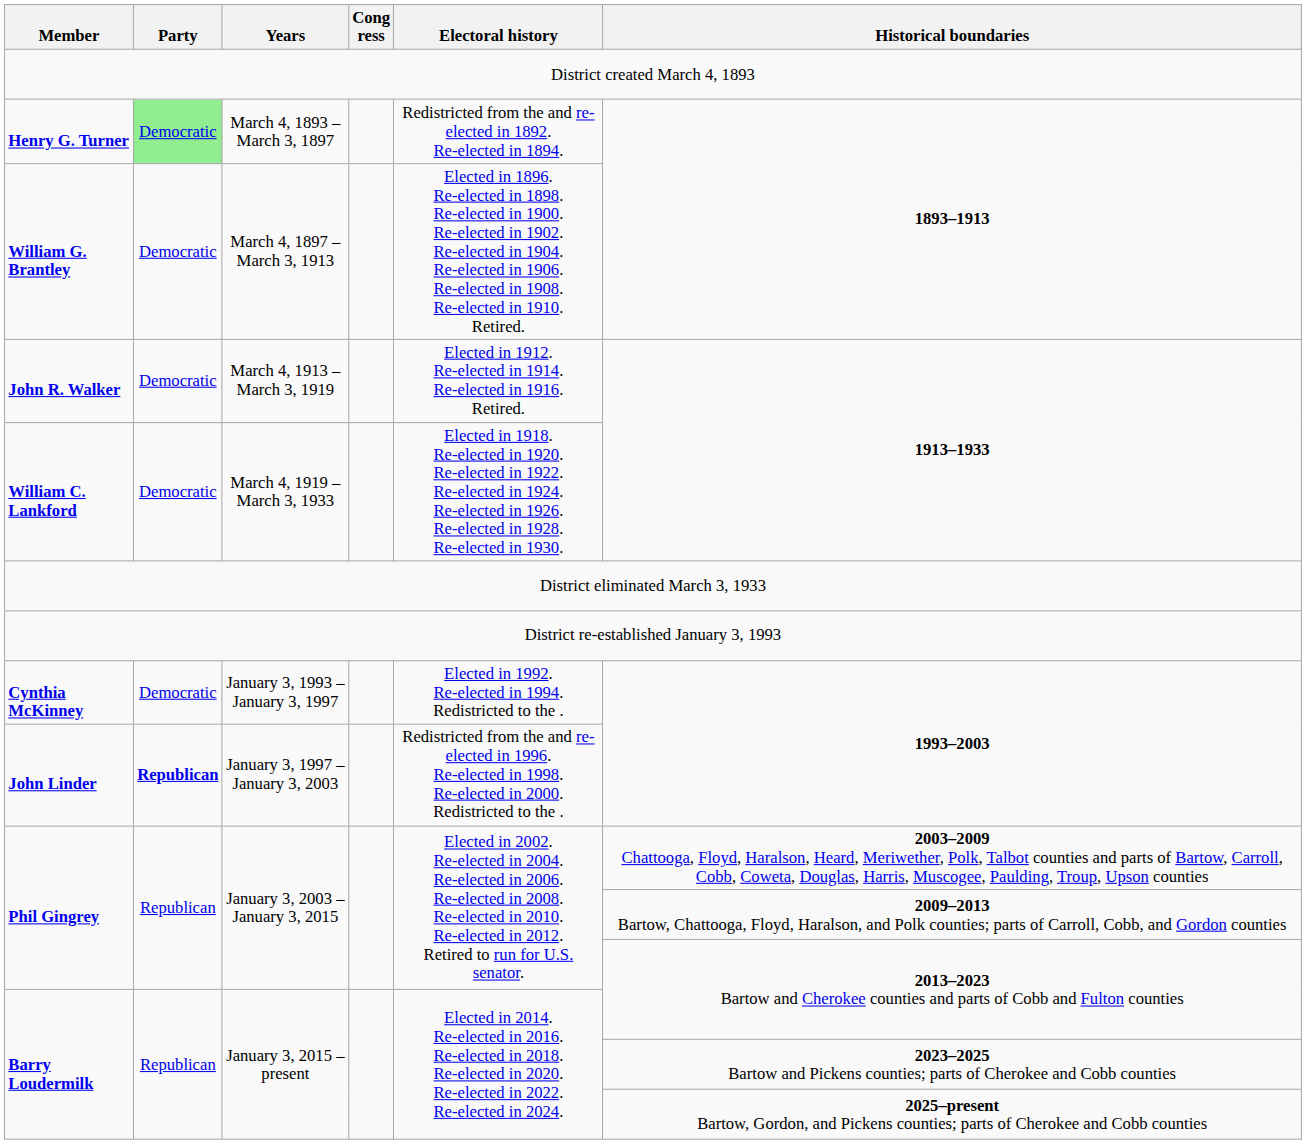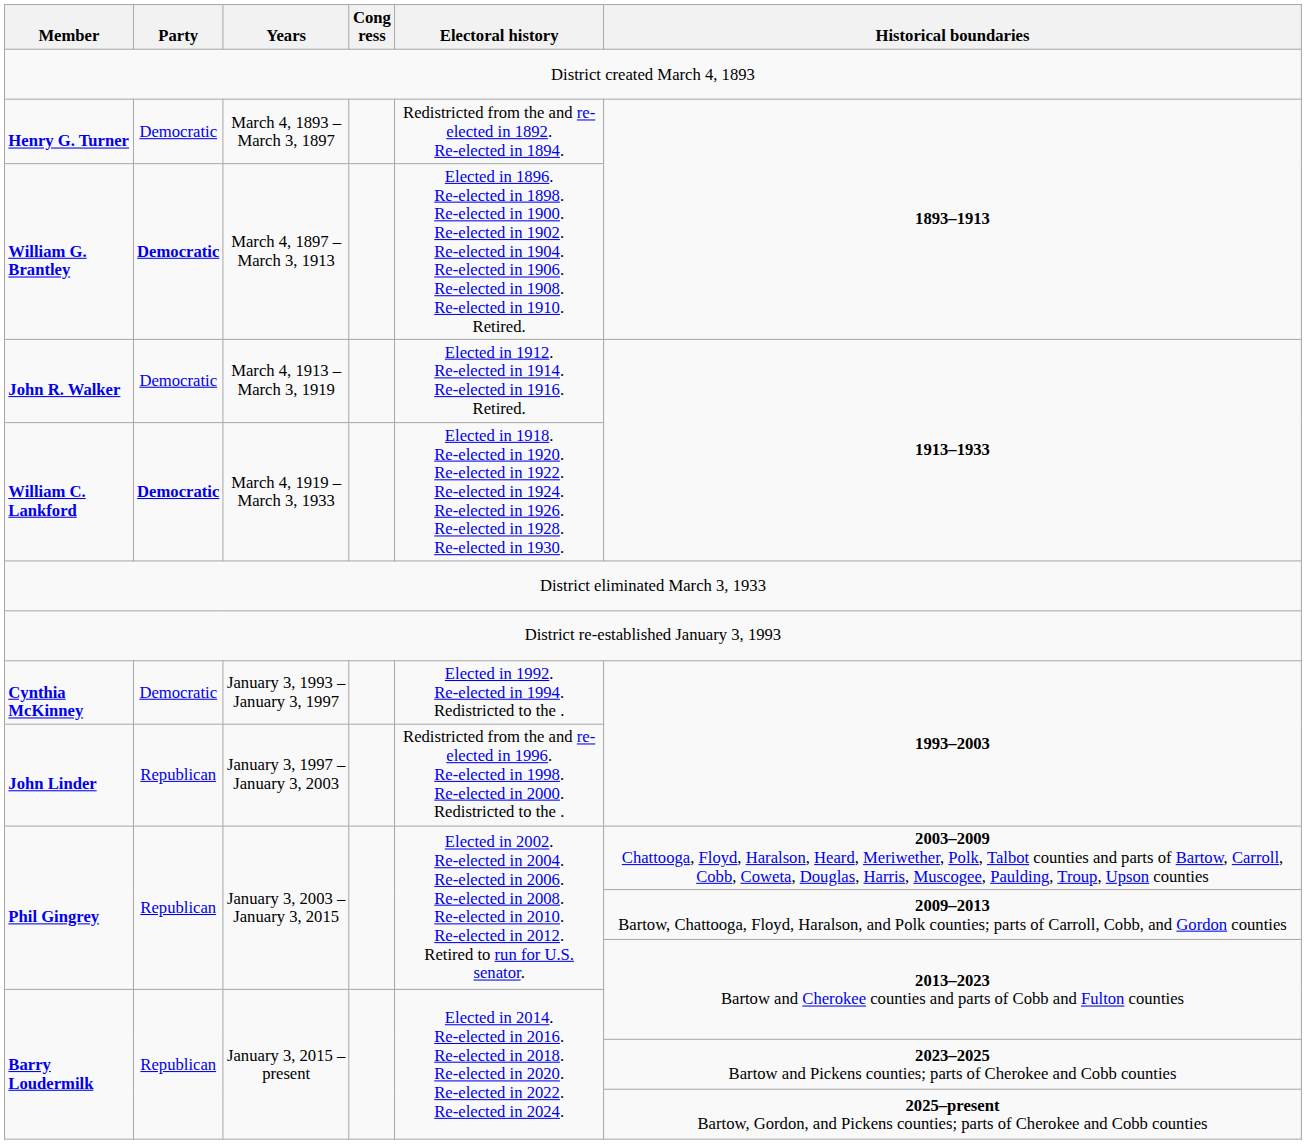Henry G. Turner | Party: lightgreen background -> no background
William G. Brantley | Party: normal -> bold
William C. Lankford | Party: normal -> bold
John Linder | Party: bold -> normal
